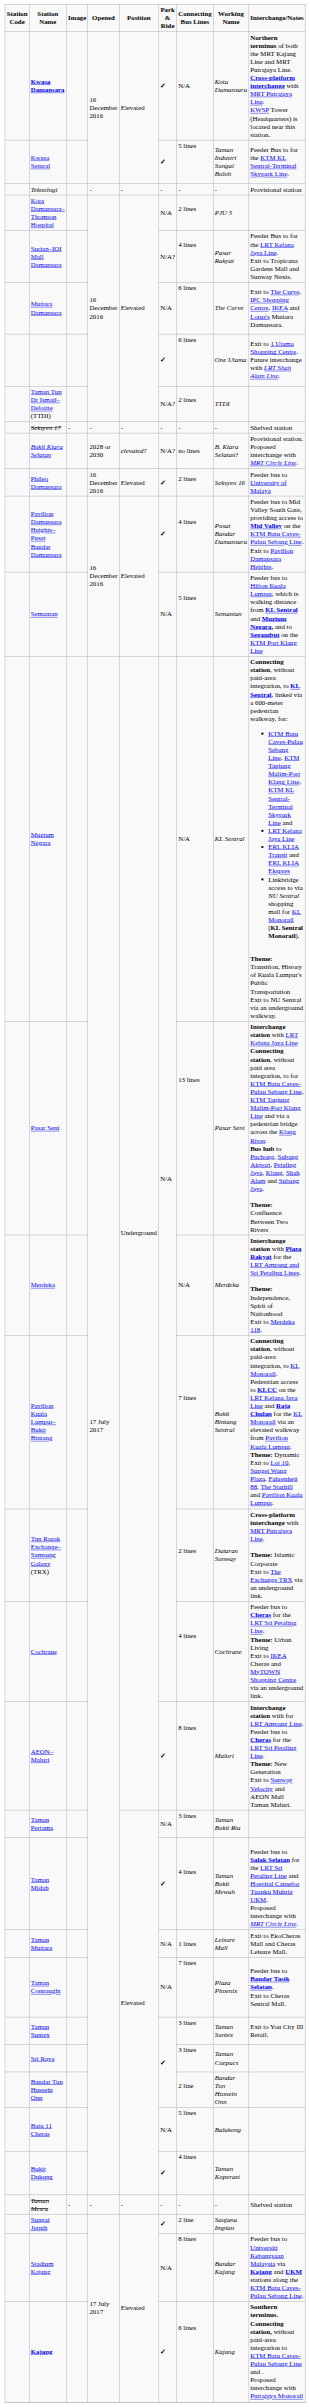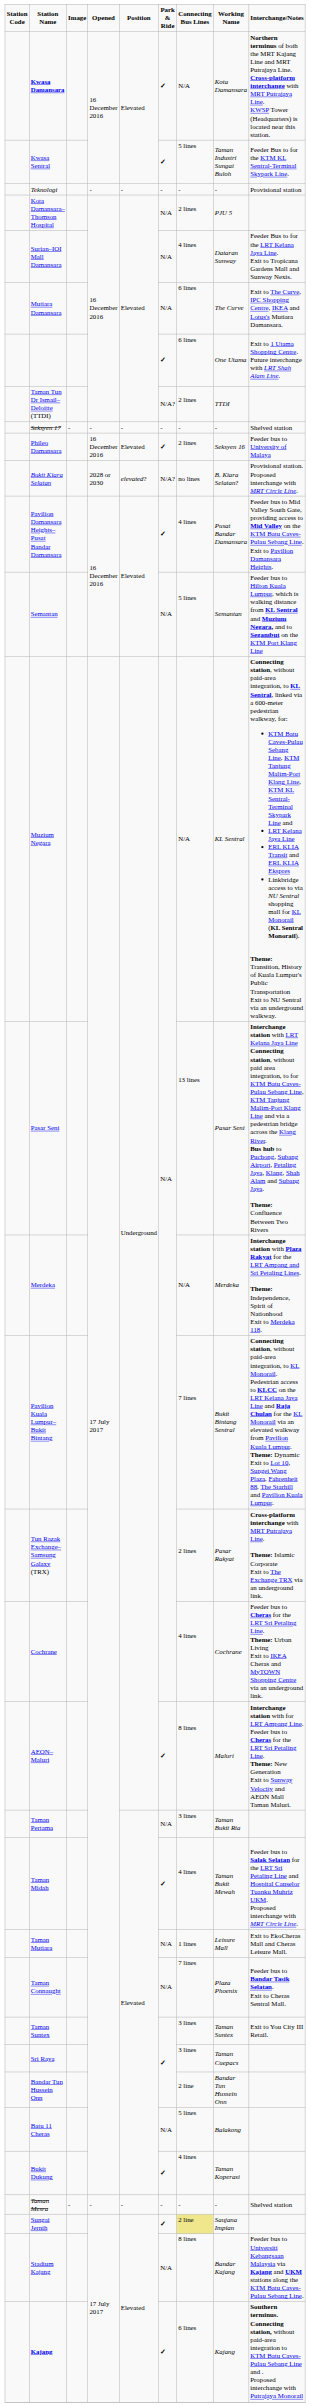Surian–IOI Mall Damansara | Park & Ride: N/A? -> N/A
Surian–IOI Mall Damansara | Working Name: Pasar Rakyat -> Dataran Sunway
rows swapped: Phileo Damansara <-> Bukit Kiara Selatan
Tun Razak Exchange–Samsung Galaxy (TRX) | Working Name: Dataran Sunway -> Pasar Rakyat
Sungai Jernih | Connecting Bus Lines: no background -> khaki background
